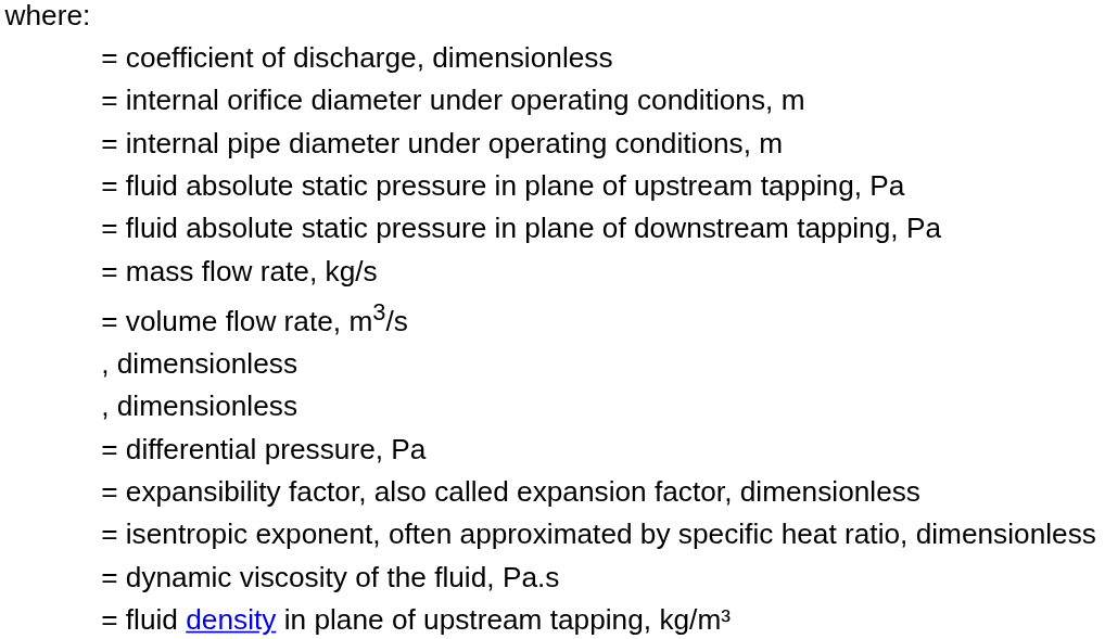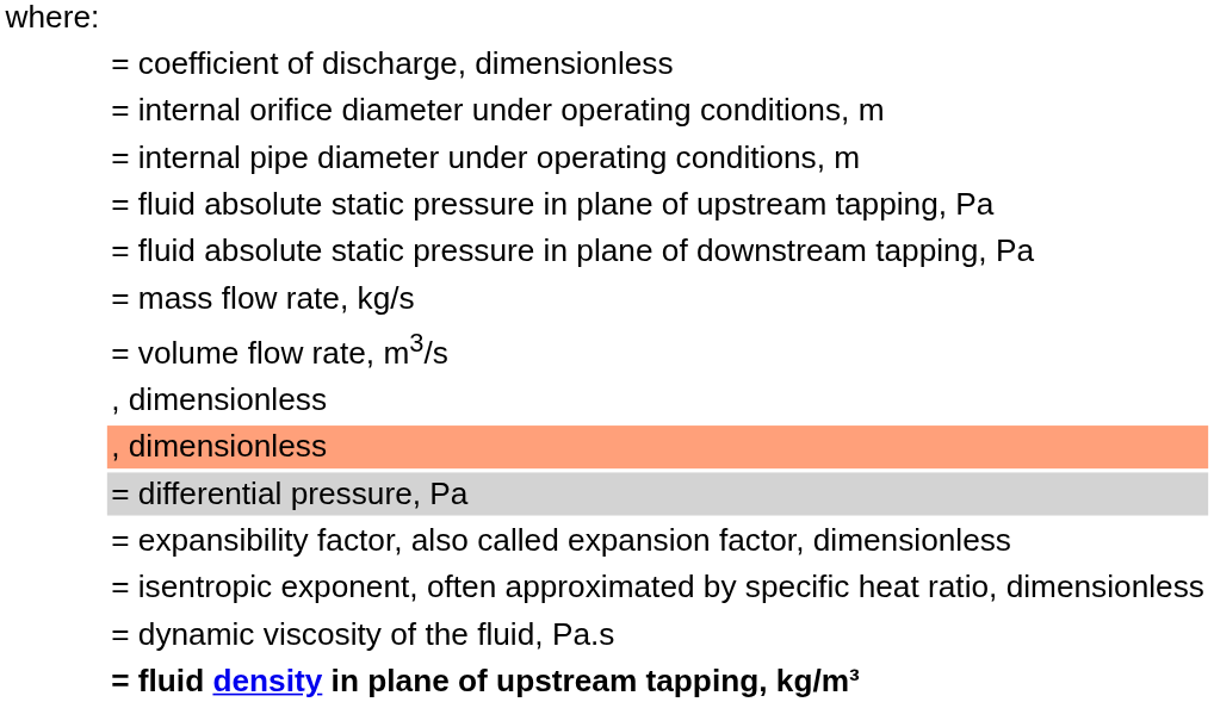row 10 | column 2: no background -> lightsalmon background
row 11 | column 2: no background -> lightgrey background
row 15 | column 2: normal -> bold
